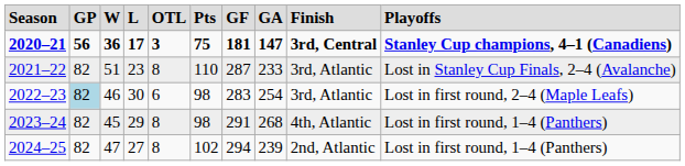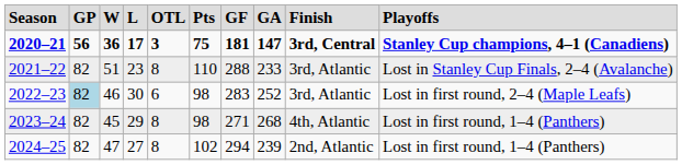2021–22 | column 7: 287 -> 288
2022–23 | column 8: 254 -> 252
2023–24 | column 7: 291 -> 271
